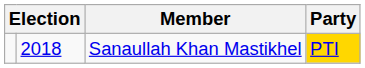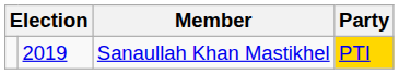Sanaullah Khan Mastikhel | column 2: 2018 -> 2019
